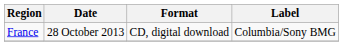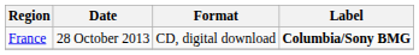France | Label: normal -> bold
